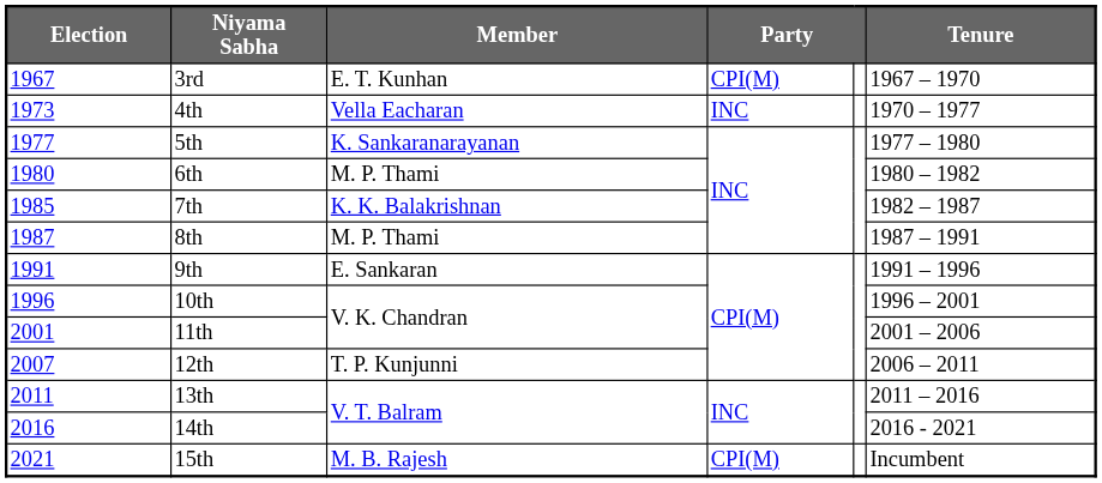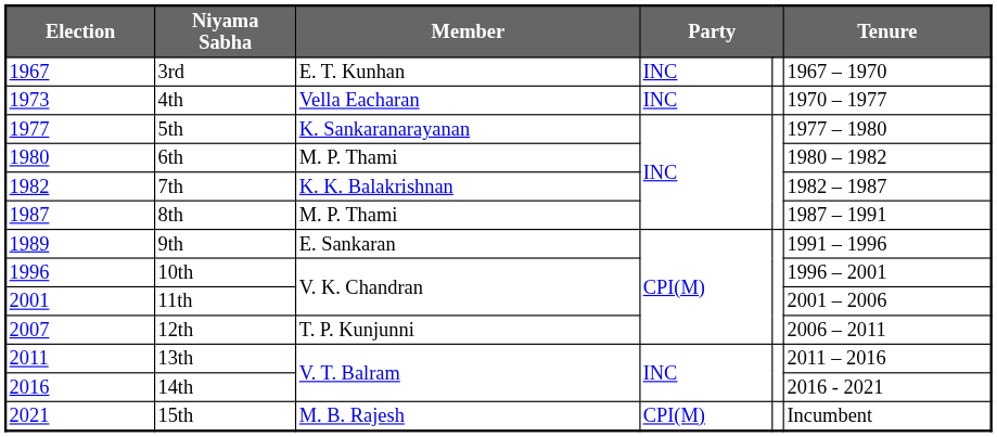3rd | column 4: CPI(M) -> INC
7th | Election: 1985 -> 1982
9th | Election: 1991 -> 1989
